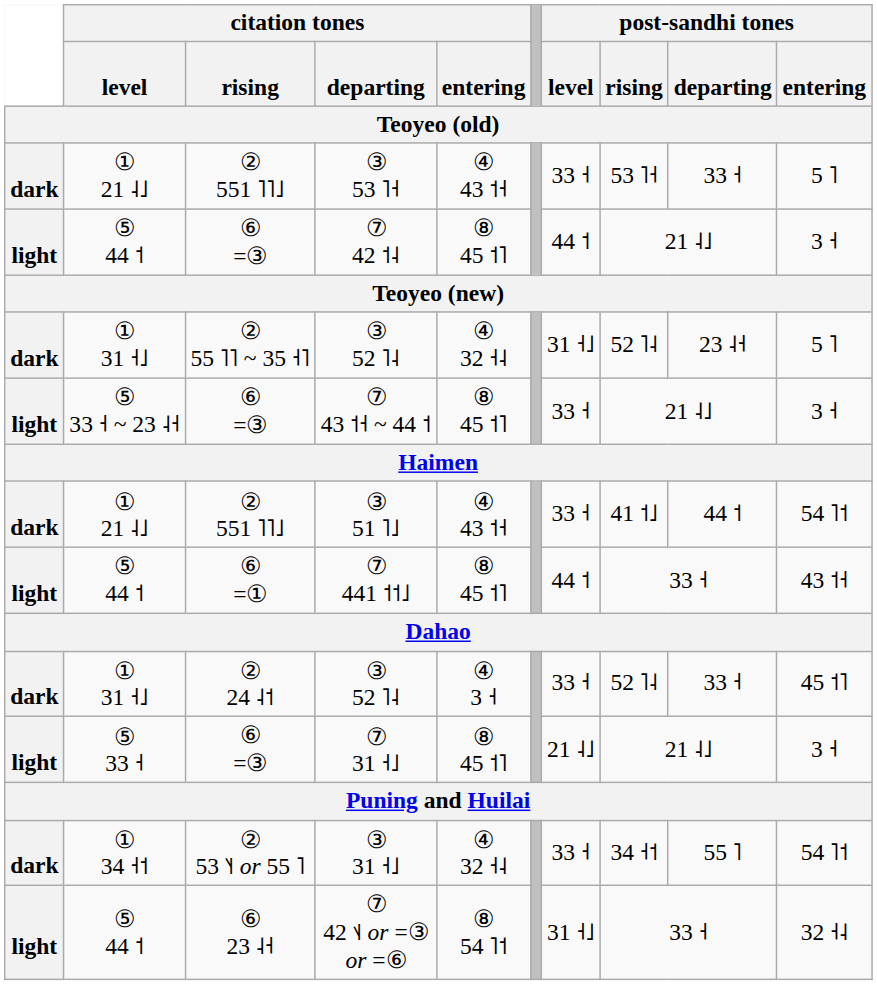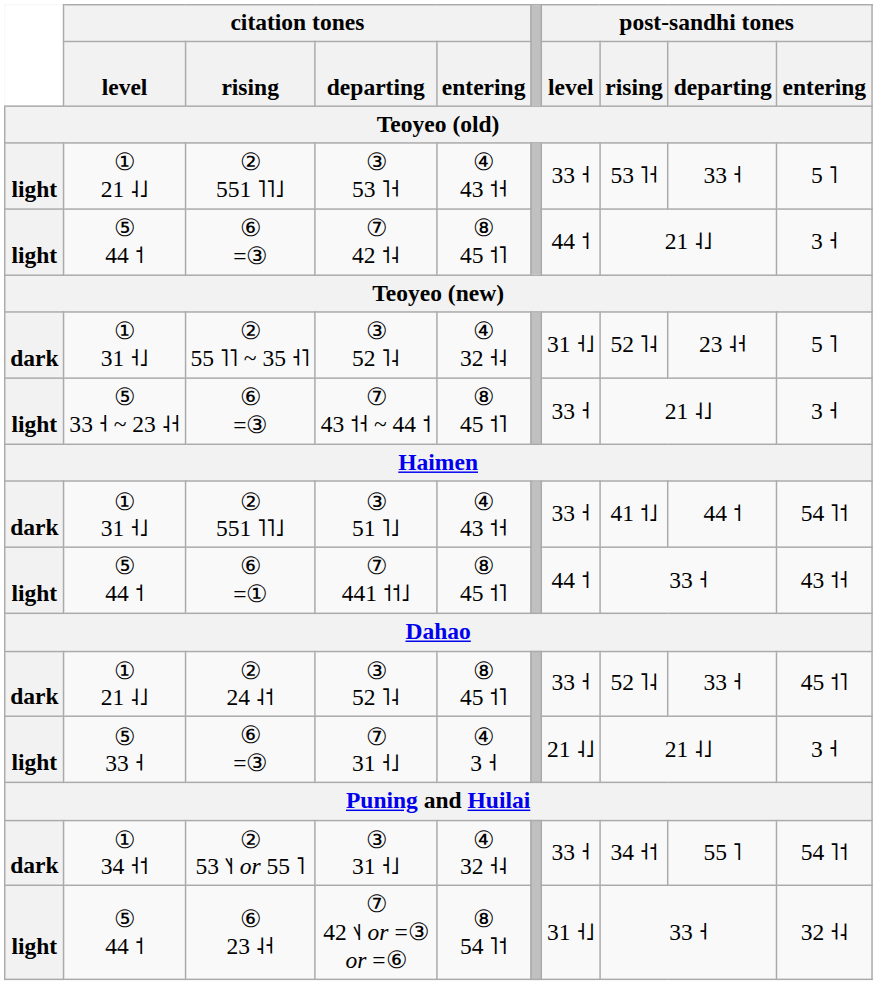③ 53 ˥˧ | column 1: dark -> light
③ 51 ˥˩ | citation tones / level: ① 21 ˨˩ -> ① 31 ˧˩
② 24 ˨˦ / ③ 52 ˥˨ | citation tones / level: ① 31 ˧˩ -> ① 21 ˨˩
② 24 ˨˦ / ③ 52 ˥˨ | citation tones / entering: ④ 3 ˧ -> ⑧ 45 ˦˥
⑦ 31 ˧˩ | citation tones / entering: ⑧ 45 ˦˥ -> ④ 3 ˧
